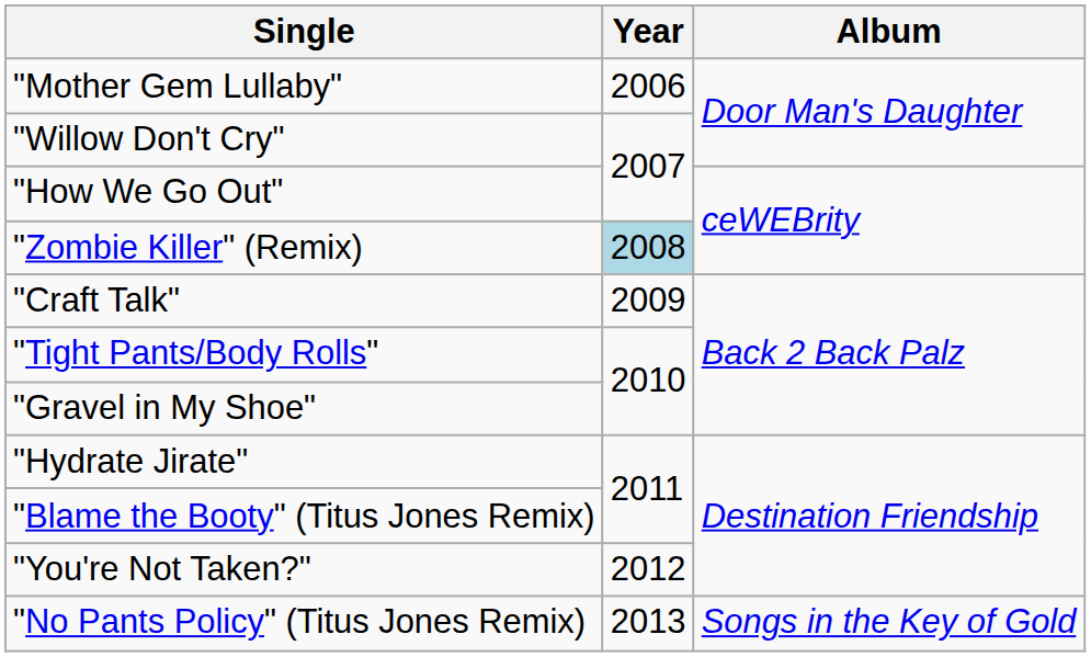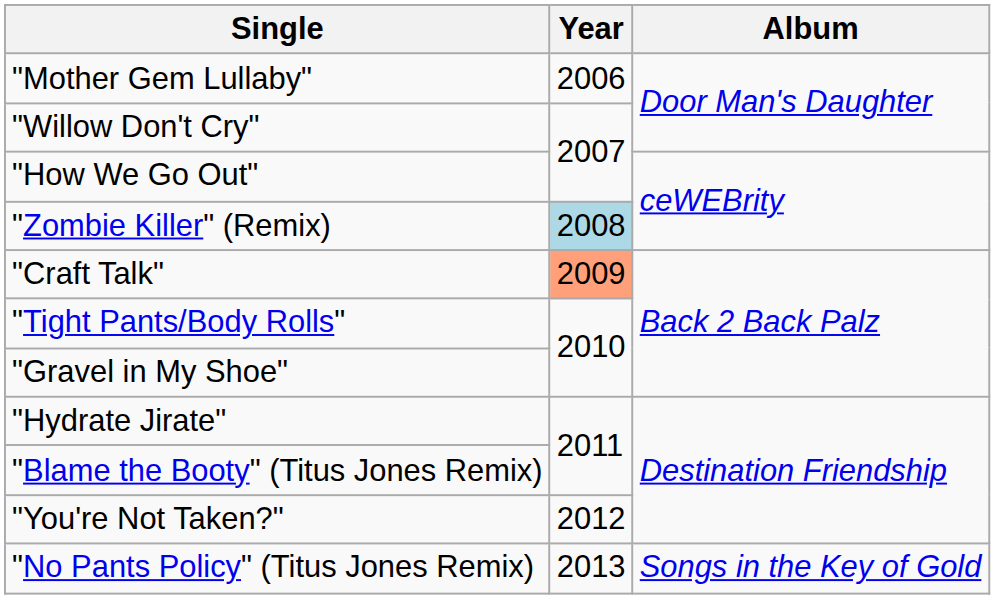"Craft Talk" | Year: no background -> lightsalmon background
